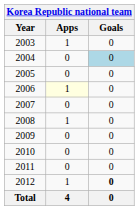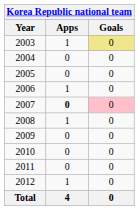2003 | Goals: no background -> khaki background
2004 | Goals: lightblue background -> no background
2006 | Apps: lightyellow background -> no background
2007 | Apps: normal -> bold
2007 | Goals: no background -> pink background
2012 | Goals: bold -> normal
